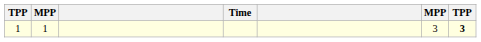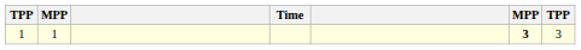row 2 | column 6: normal -> bold
row 2 | column 7: bold -> normal
